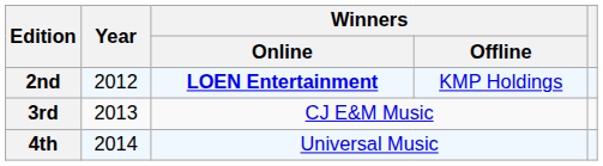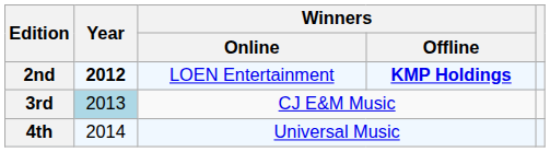2nd | Year: normal -> bold
2nd | Winners / Online: bold -> normal
2nd | Winners / Offline: normal -> bold
3rd | Year: no background -> lightblue background
